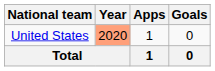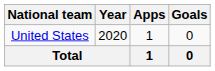United States | Year: lightsalmon background -> no background
